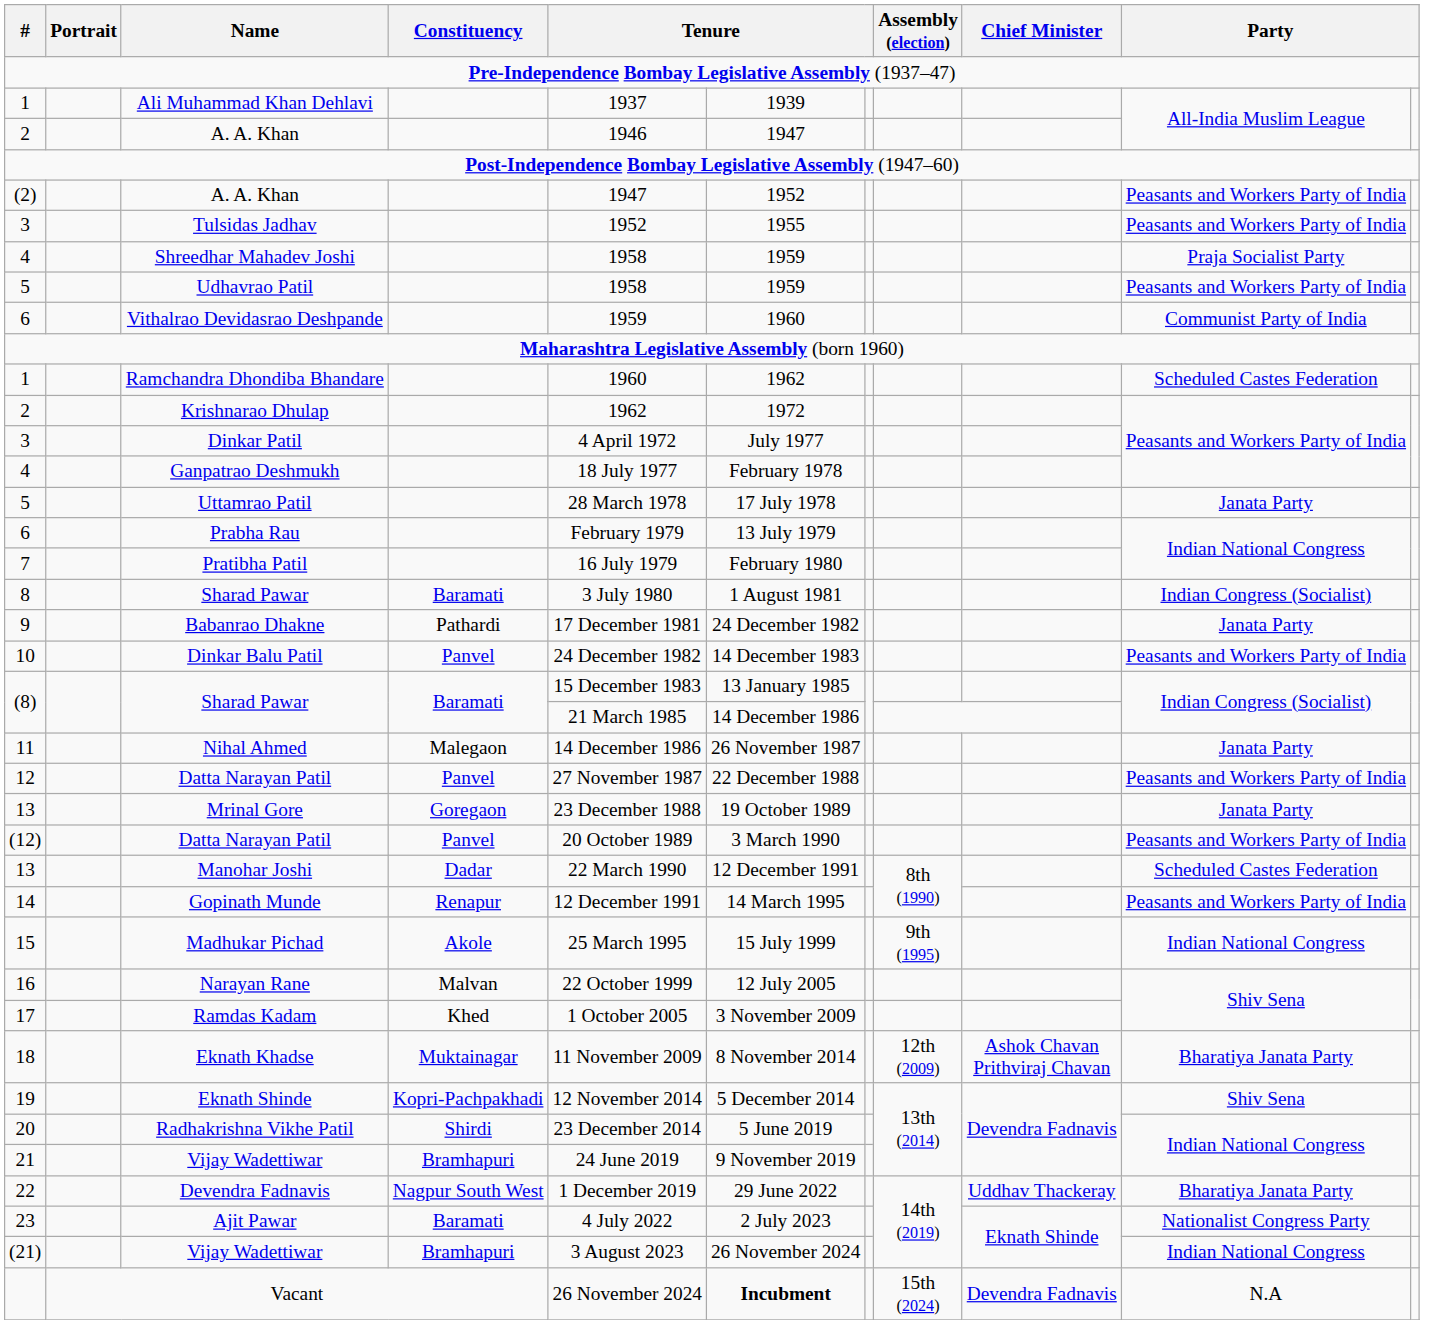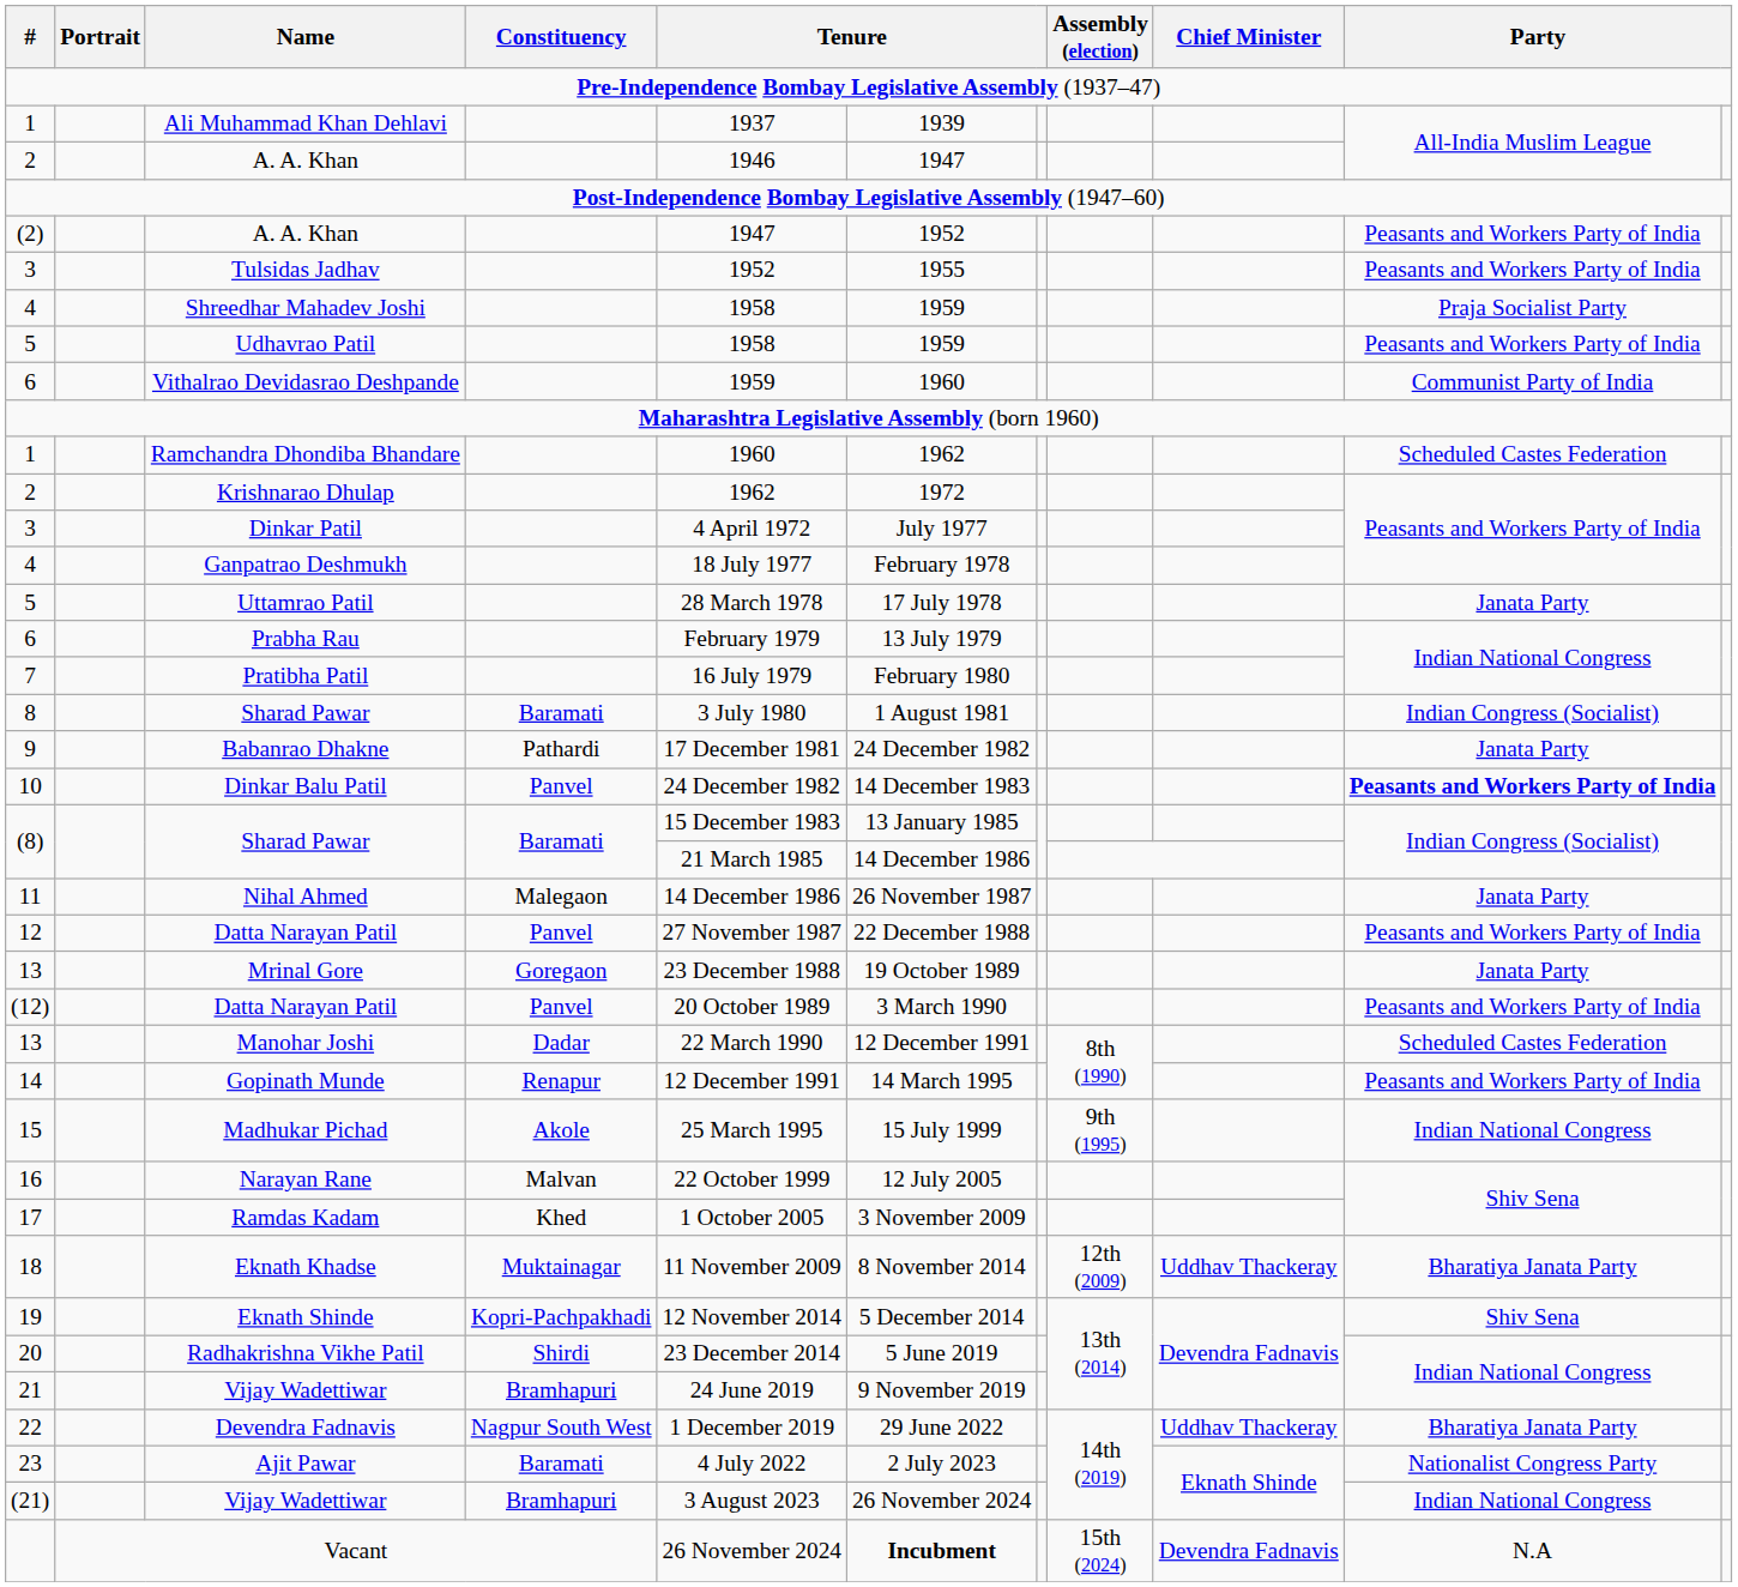Dinkar Balu Patil | column 10: normal -> bold
Eknath Khadse | Chief Minister: Ashok Chavan Prithviraj Chavan -> Uddhav Thackeray
